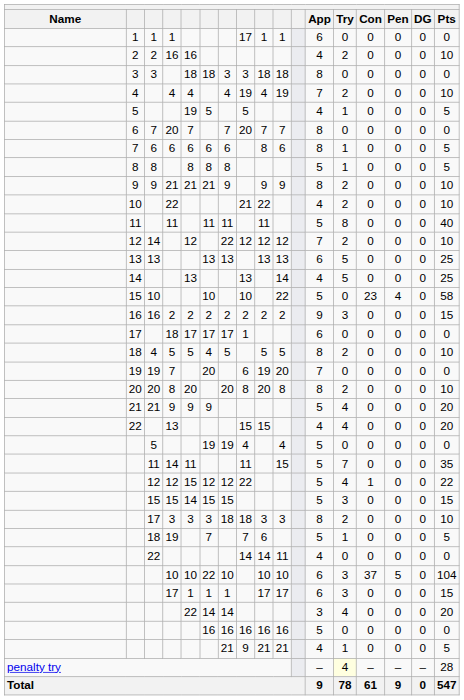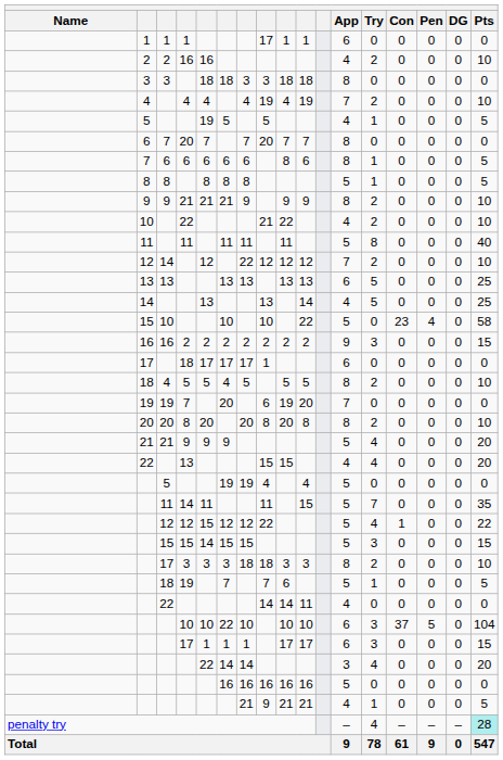penalty try | Try: lightyellow background -> no background
penalty try | Pts: no background -> paleturquoise background
